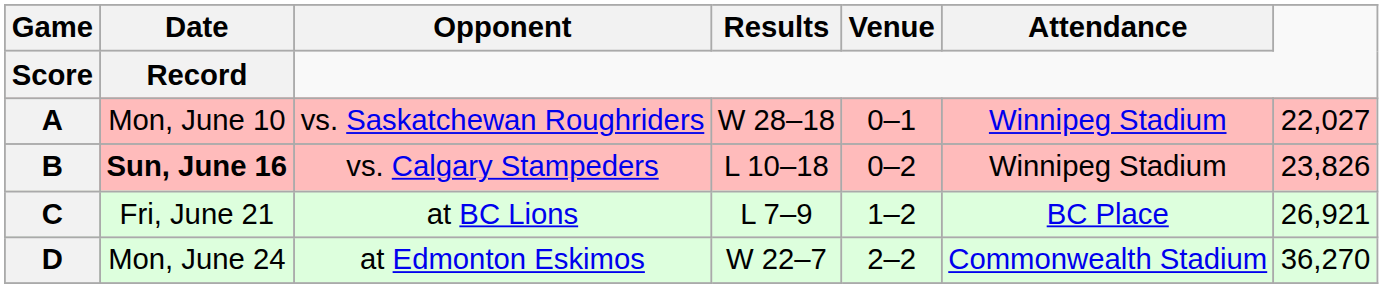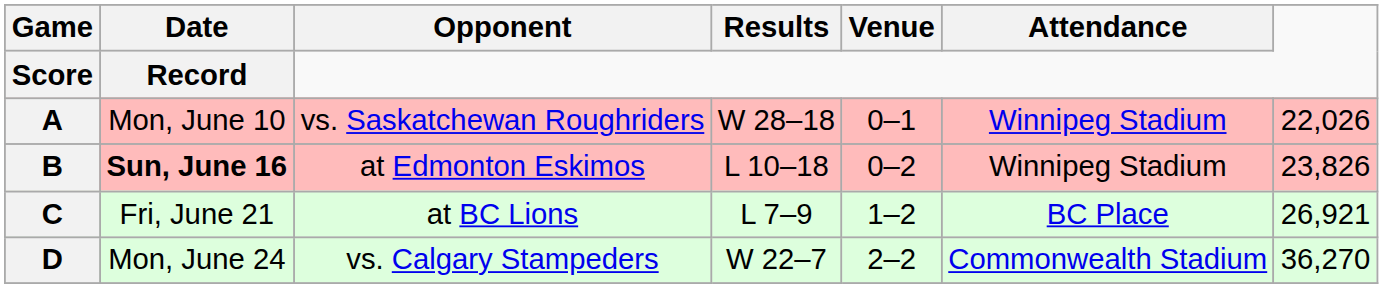A | column 7: 22,027 -> 22,026
B | Opponent: vs. Calgary Stampeders -> at Edmonton Eskimos
D | Opponent: at Edmonton Eskimos -> vs. Calgary Stampeders
